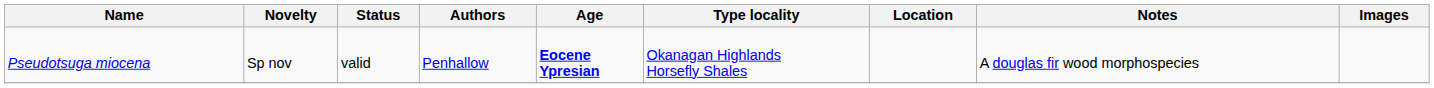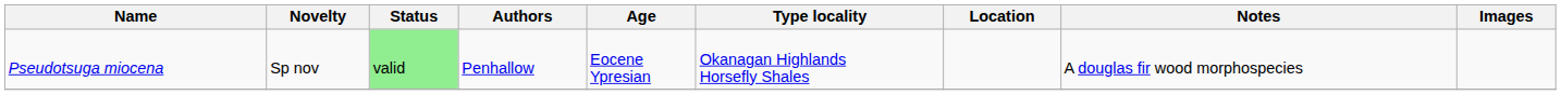Pseudotsuga miocena | Status: no background -> lightgreen background
Pseudotsuga miocena | Age: bold -> normal
